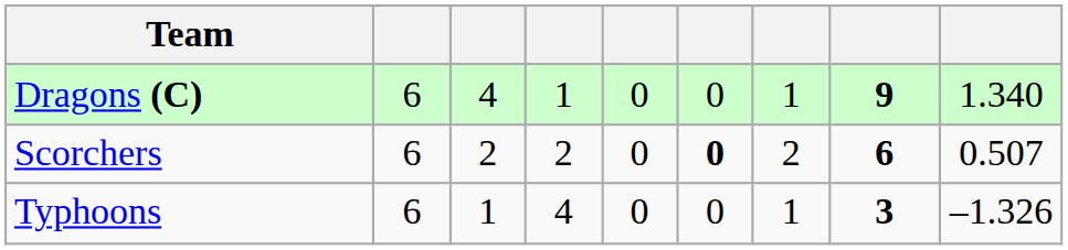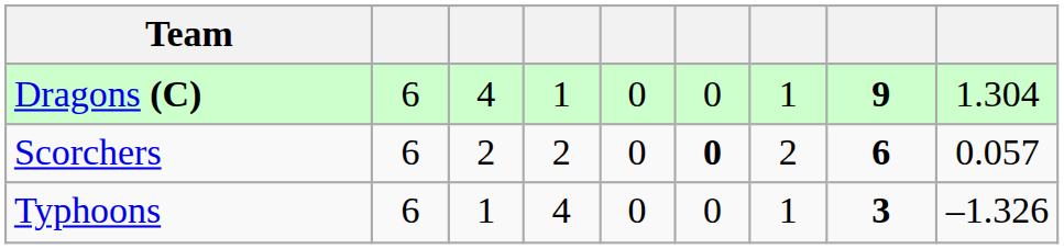Dragons (C) | column 9: 1.340 -> 1.304
Scorchers | column 9: 0.507 -> 0.057
